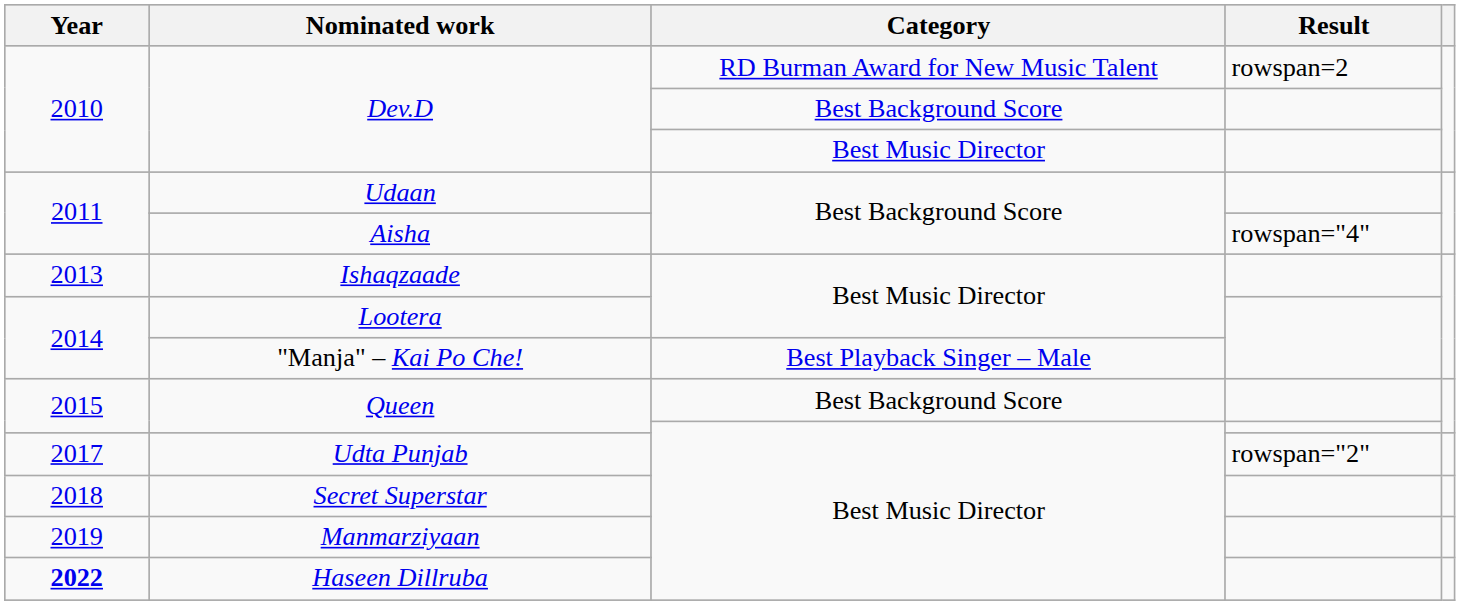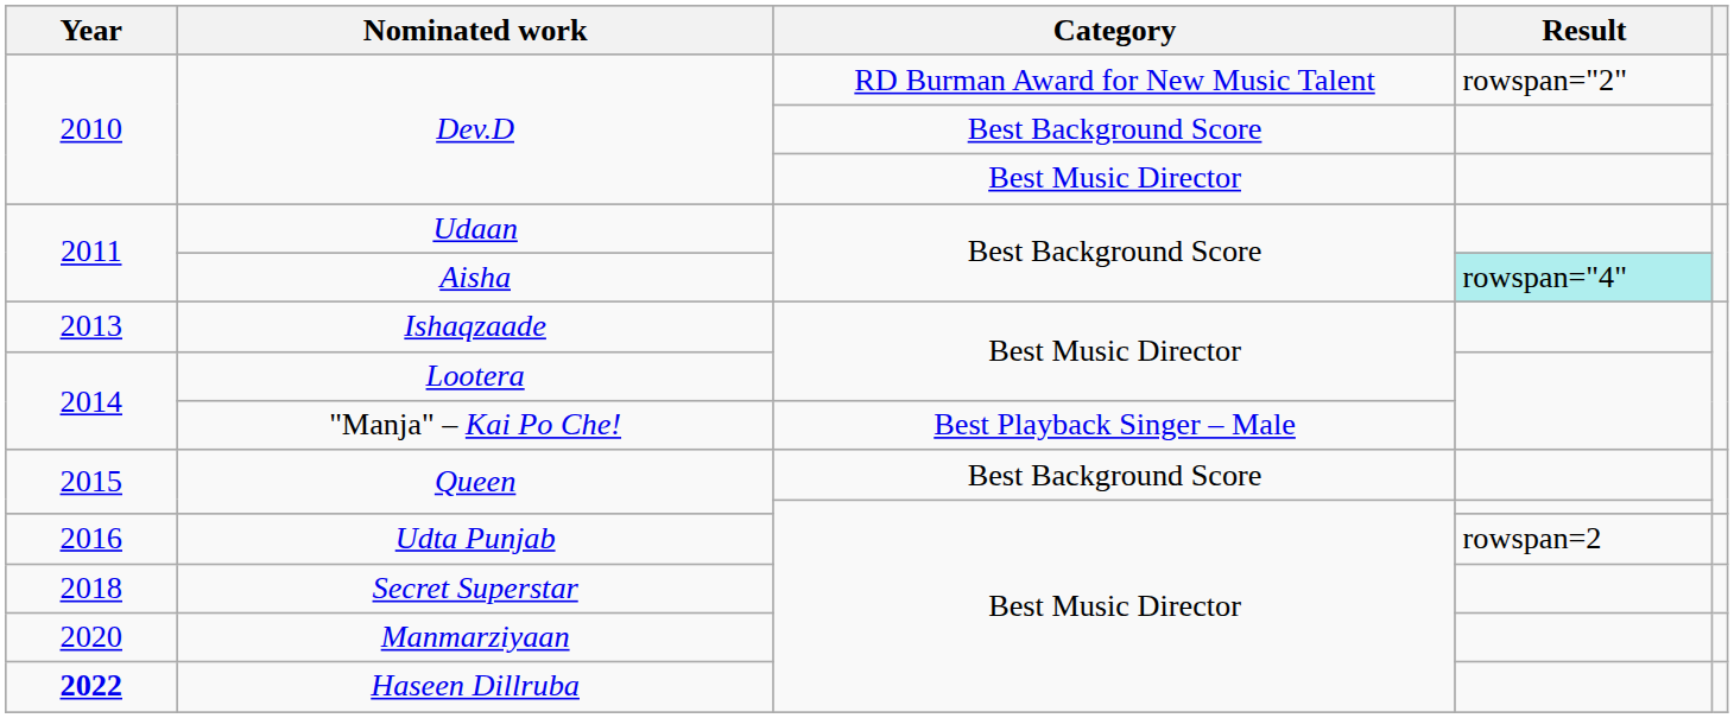Dev.D / RD Burman Award for New Music Talent | Result: rowspan=2 -> rowspan="2"
Aisha | Result: no background -> paleturquoise background
Udta Punjab | Year: 2017 -> 2016
Udta Punjab | Result: rowspan="2" -> rowspan=2
Manmarziyaan | Year: 2019 -> 2020
